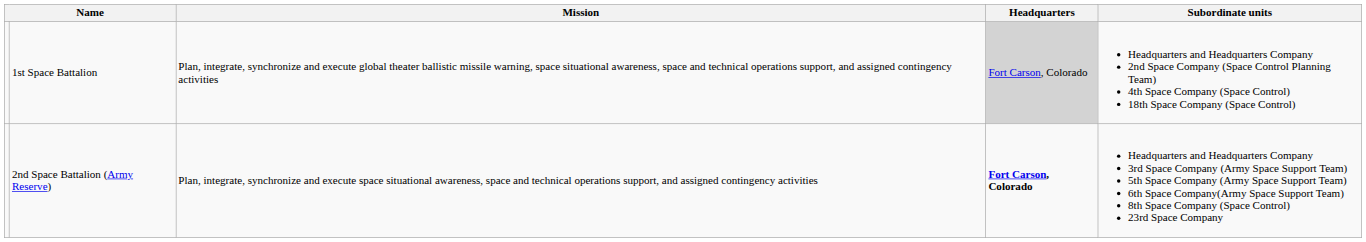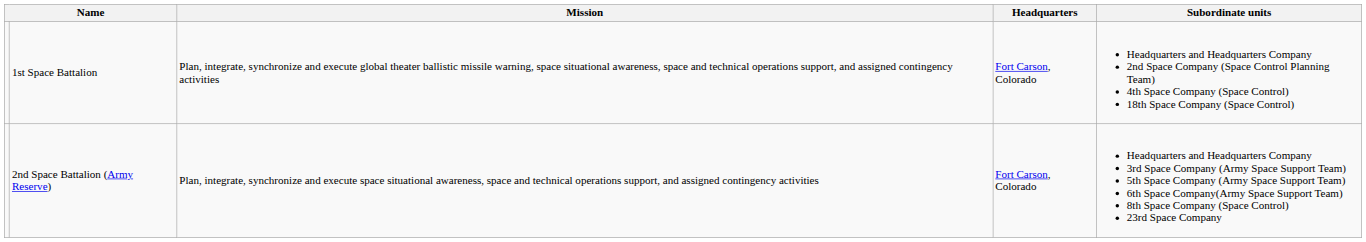1st Space Battalion | Headquarters: lightgrey background -> no background
2nd Space Battalion (Army Reserve) | Headquarters: bold -> normal
